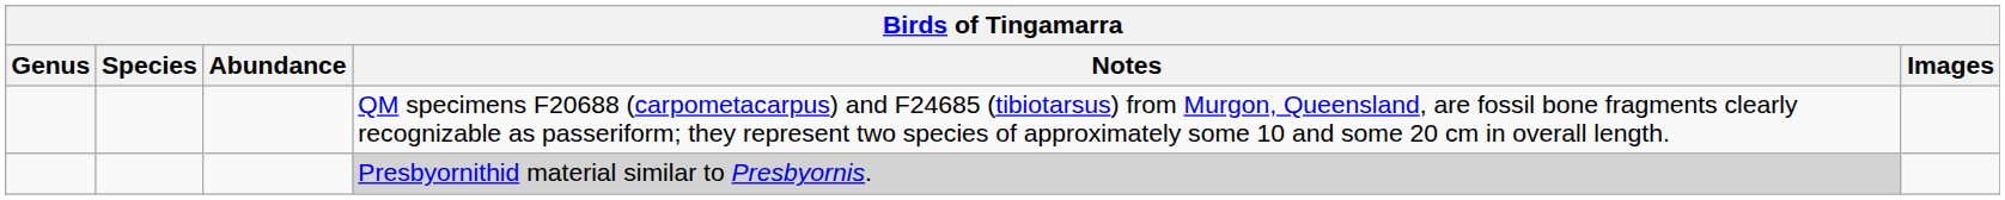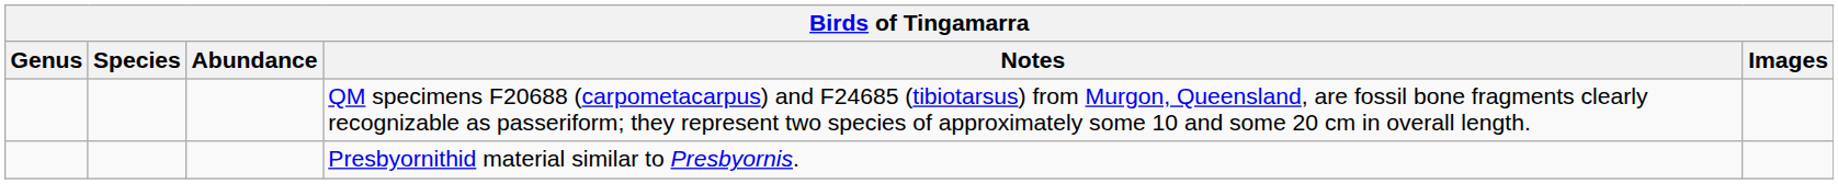Presbyornithid material similar to Presbyornis. | Notes: lightgrey background -> no background
